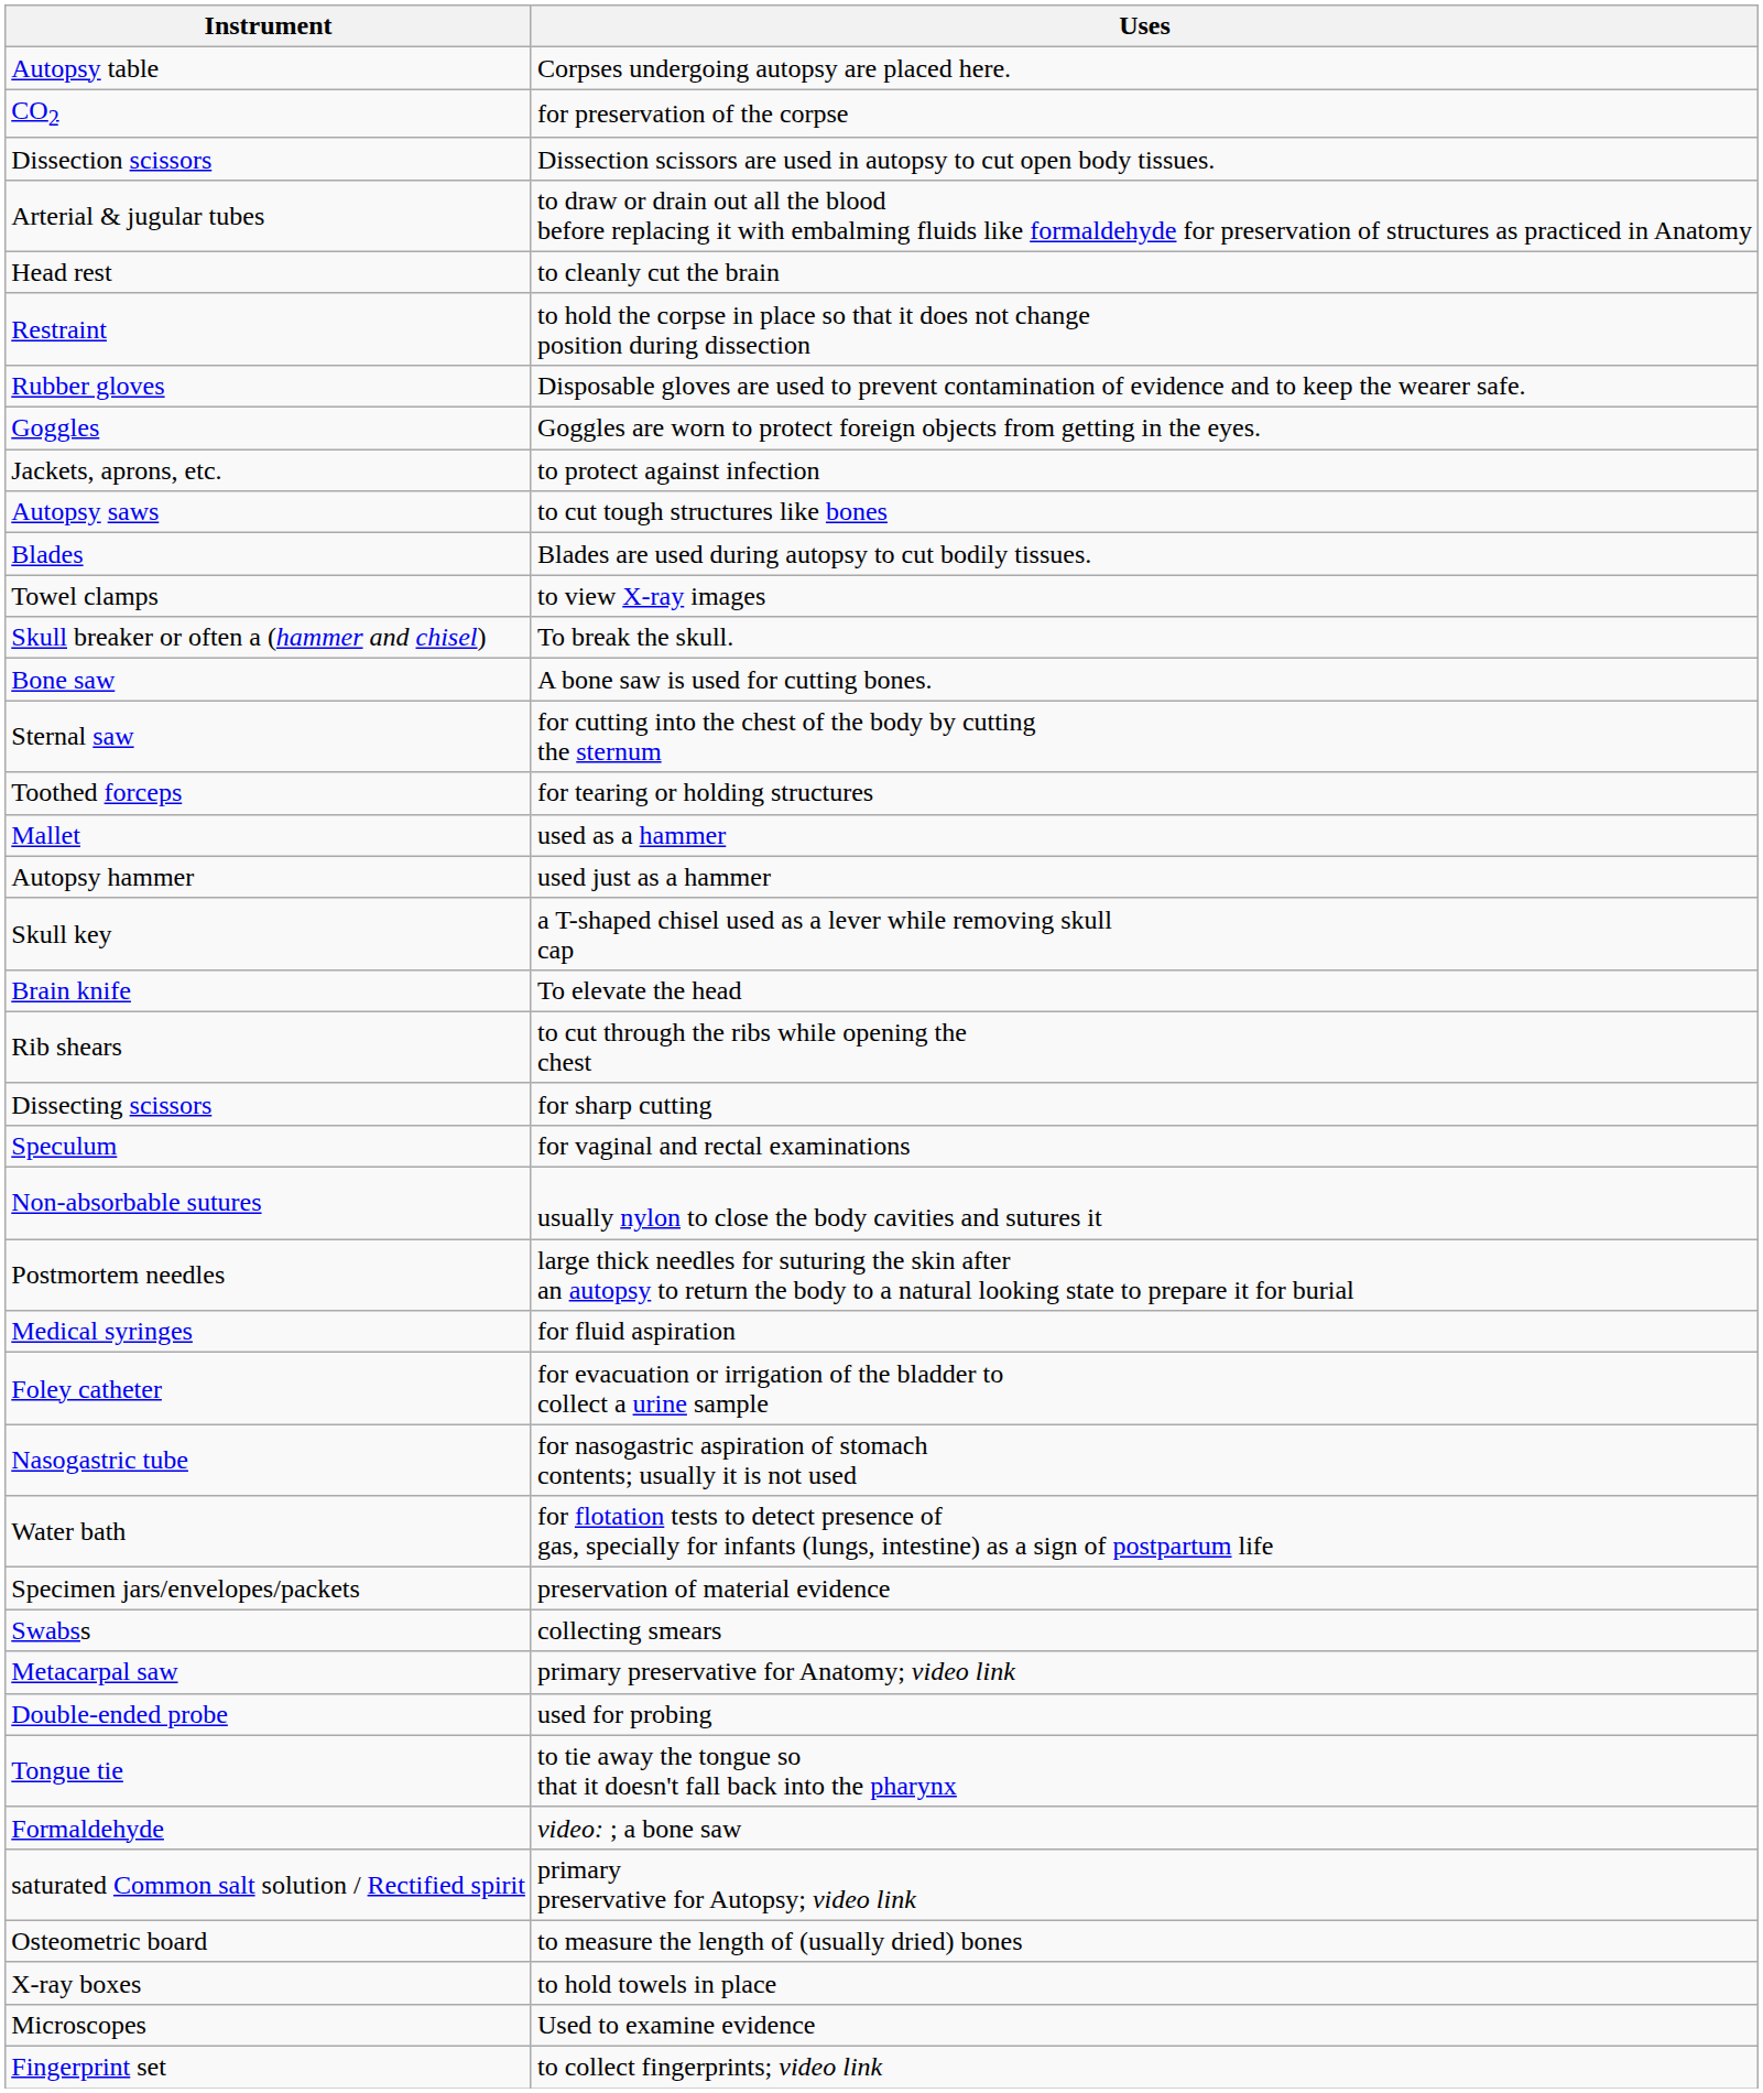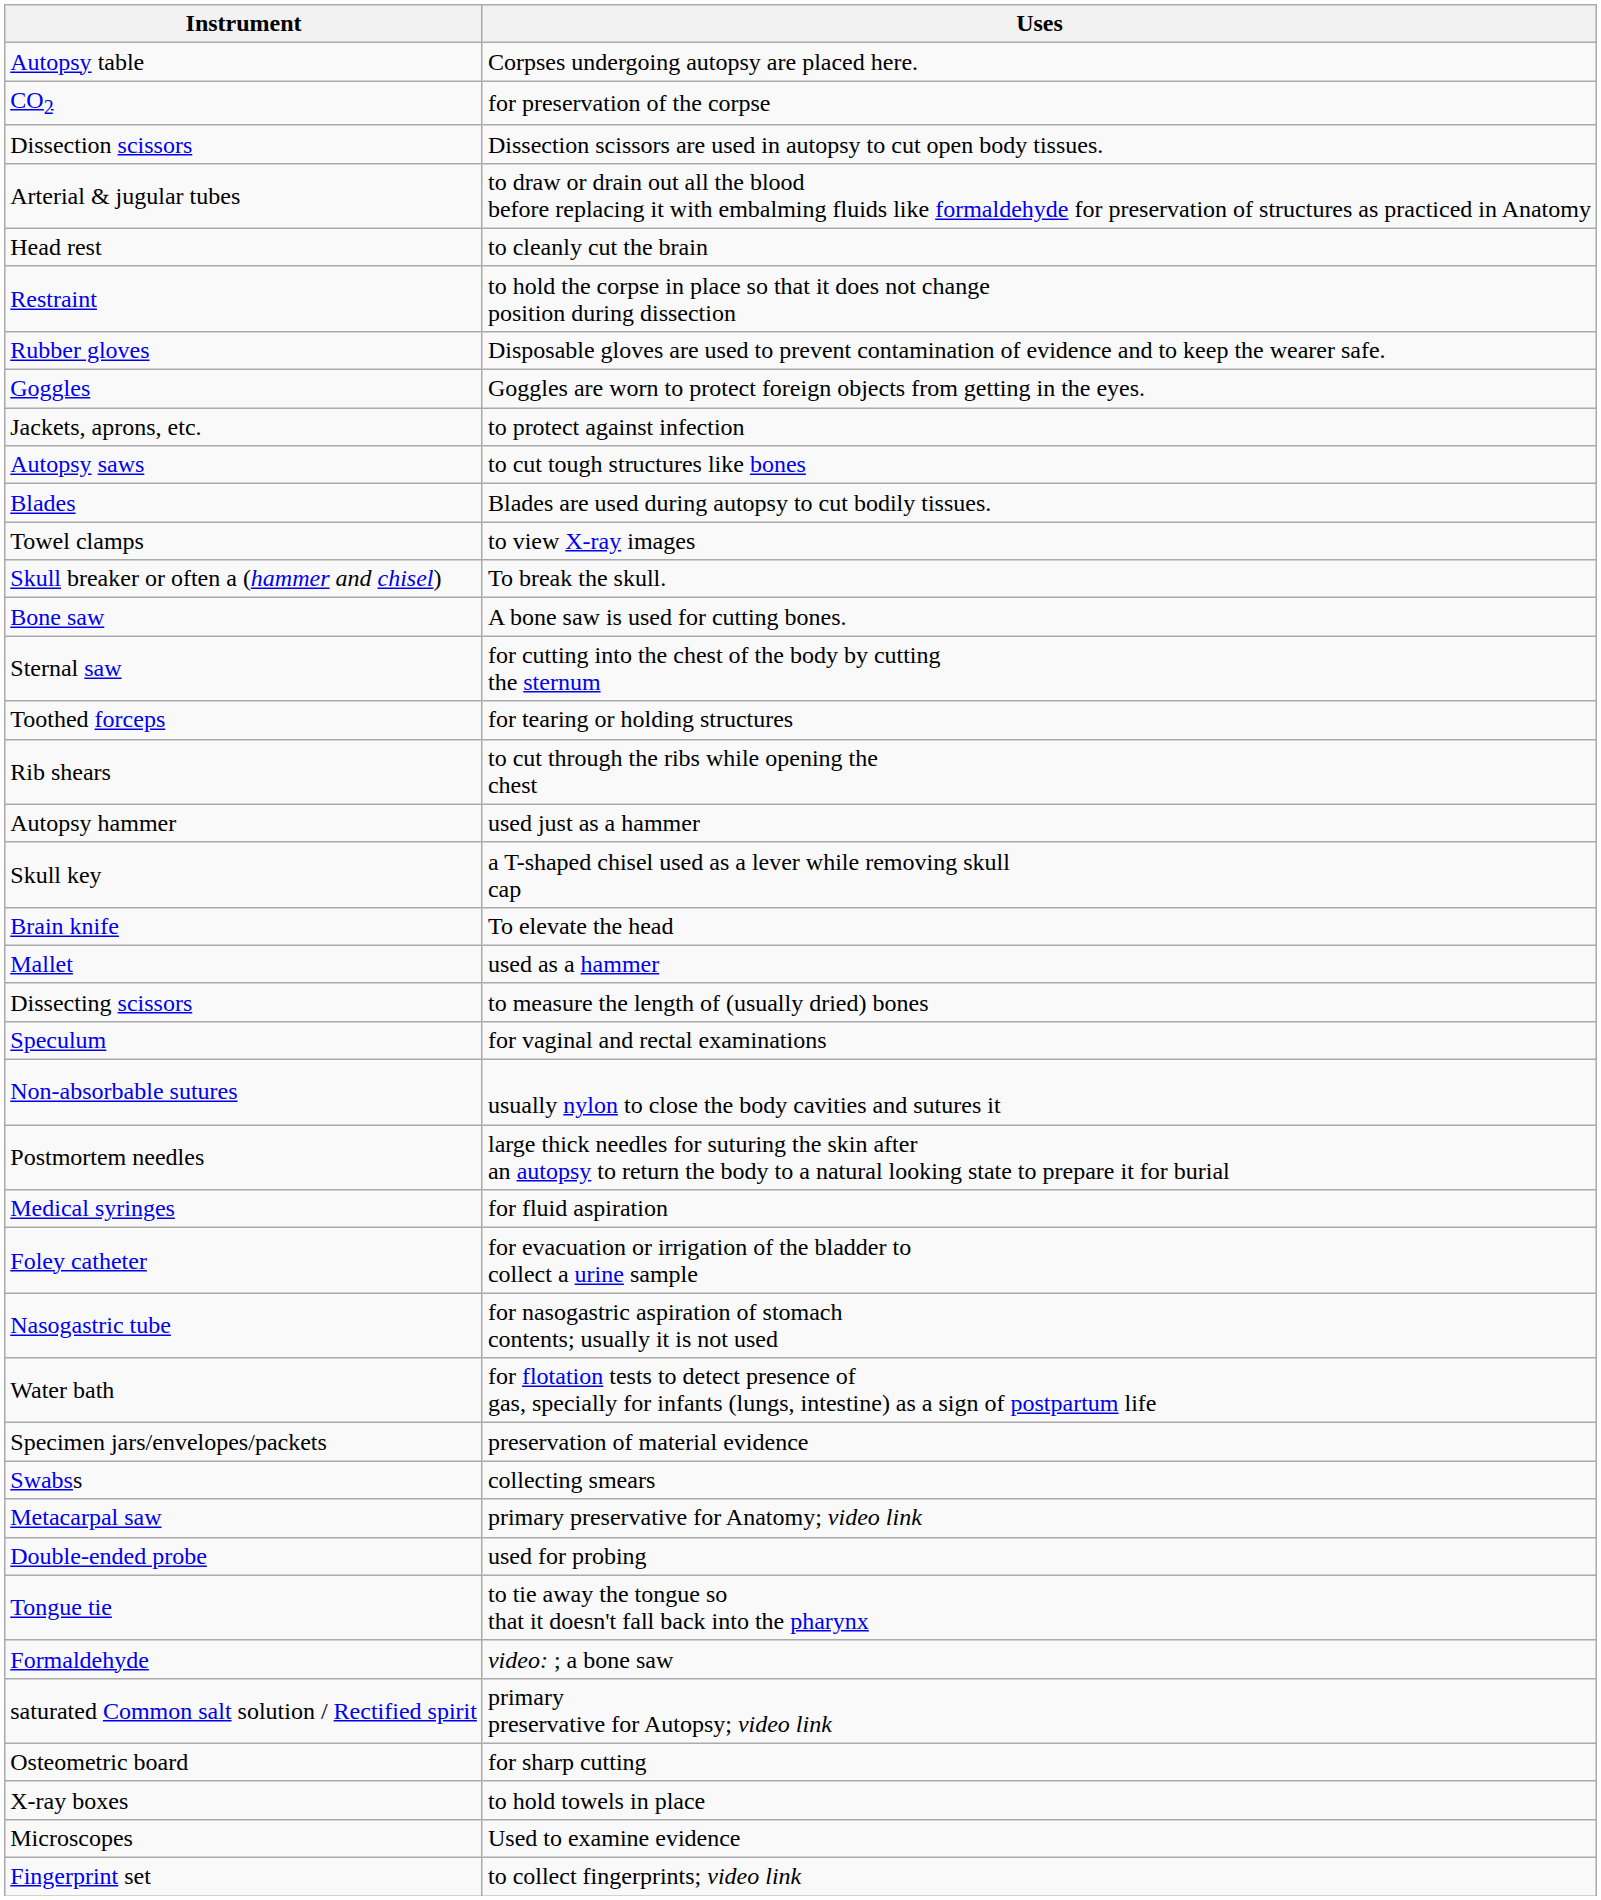rows swapped: Mallet <-> Rib shears
Dissecting scissors | Uses: for sharp cutting -> to measure the length of (usually dried) bones
Osteometric board | Uses: to measure the length of (usually dried) bones -> for sharp cutting
